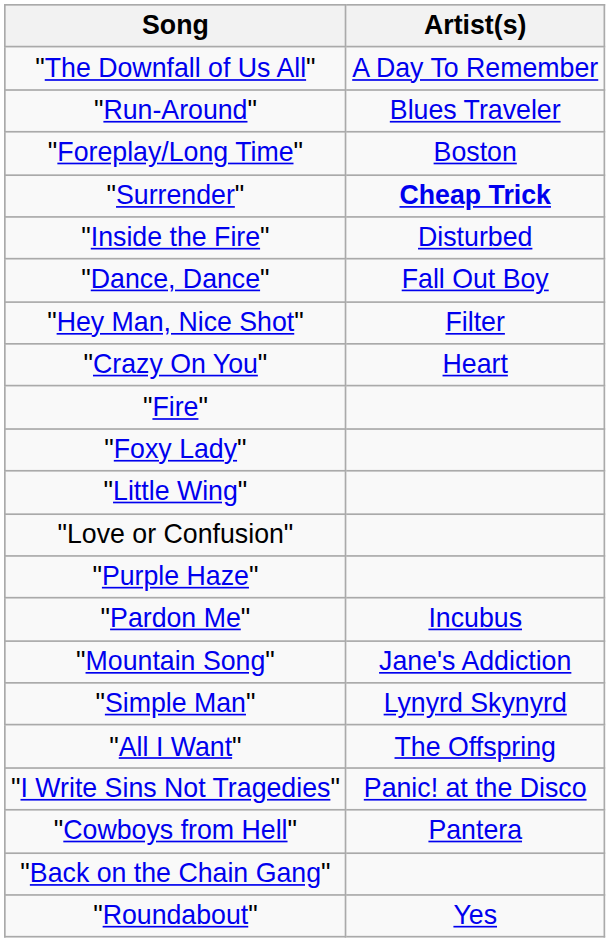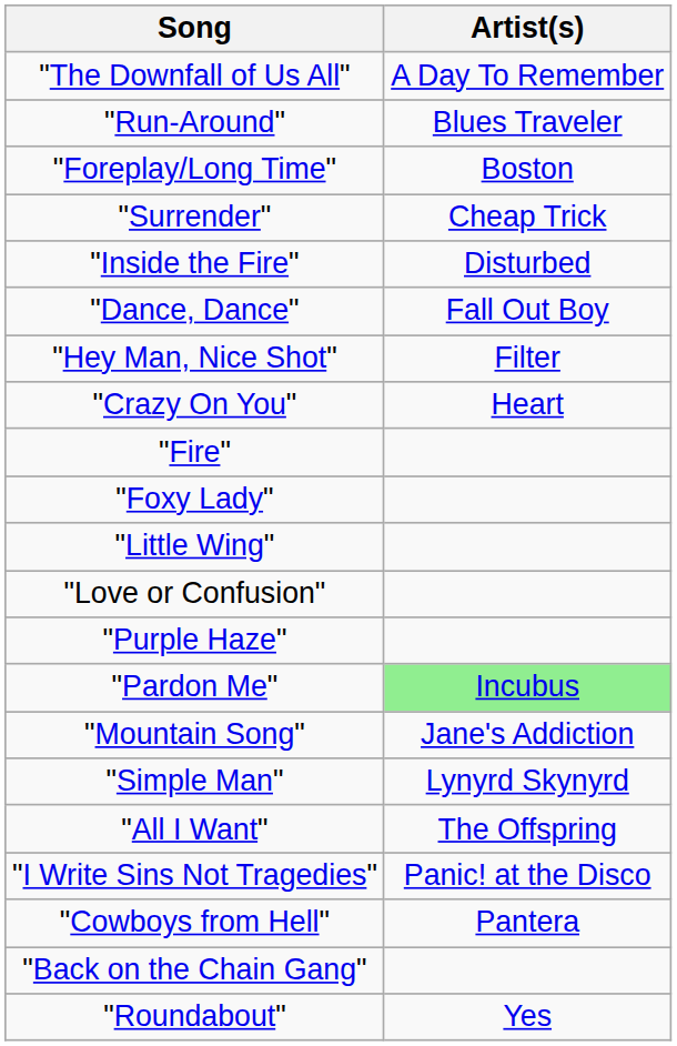"Surrender" | Artist(s): bold -> normal
"Pardon Me" | Artist(s): no background -> lightgreen background
